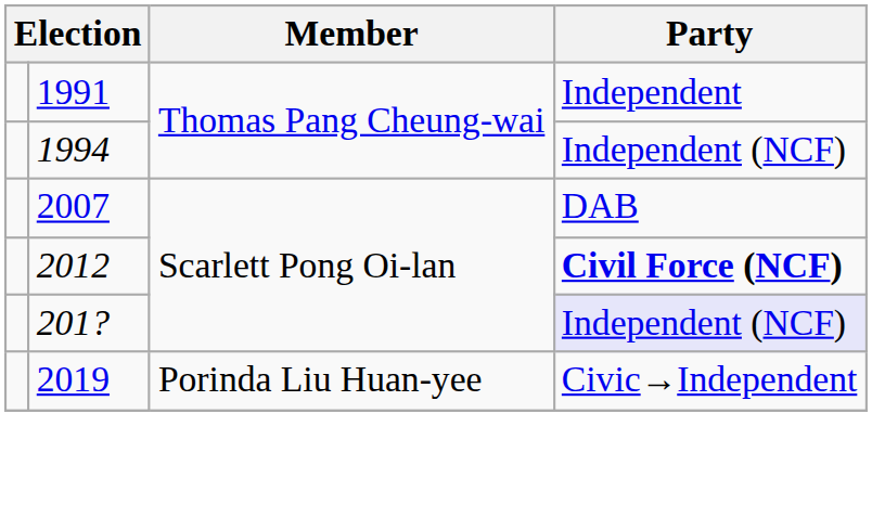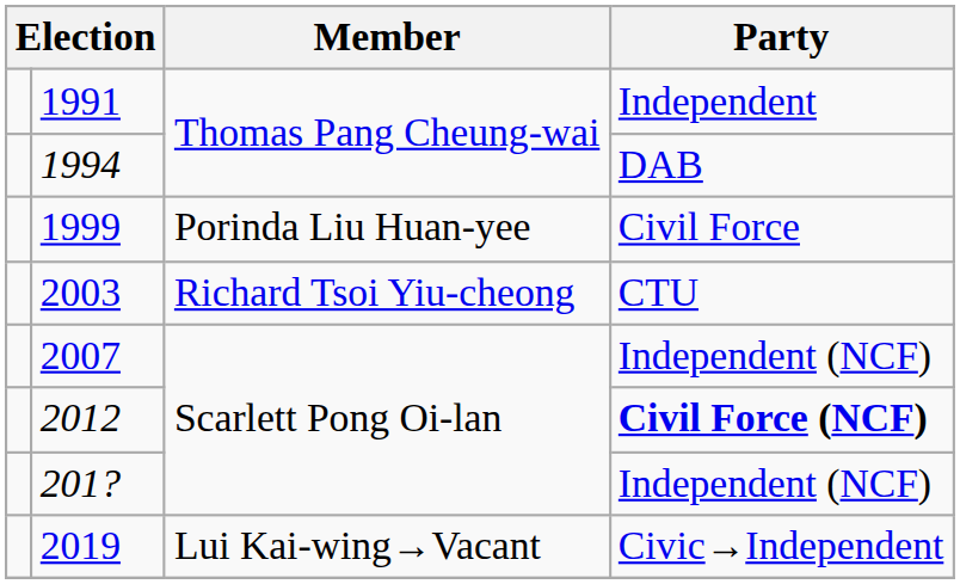1994 | Party: Independent (NCF) -> DAB
+ row: 1999 | Porinda Liu Huan-yee | Civil Force
+ row: 2003 | Richard Tsoi Yiu-cheong | CTU
2007 | Party: DAB -> Independent (NCF)
201? | Party: lavender background -> no background
2019 | Member: Porinda Liu Huan-yee -> Lui Kai-wing→Vacant
